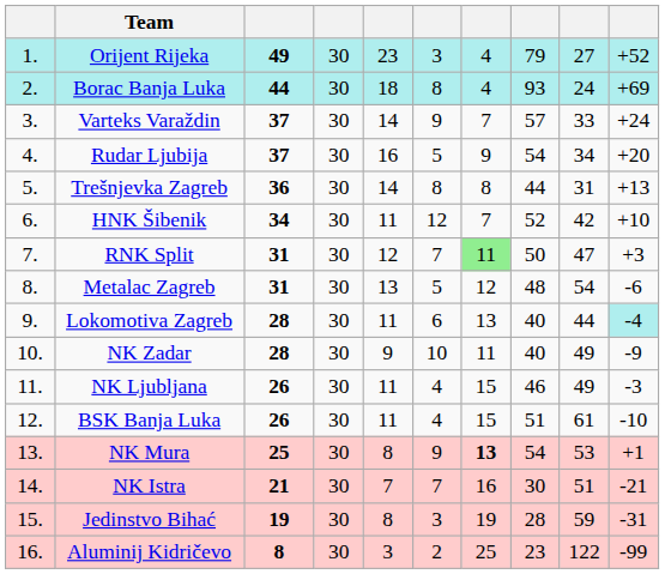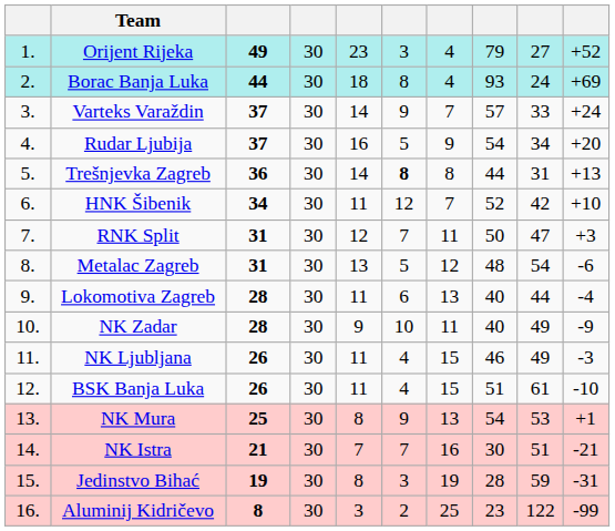Trešnjevka Zagreb | column 6: normal -> bold
RNK Split | column 7: lightgreen background -> no background
Lokomotiva Zagreb | column 10: paleturquoise background -> no background
NK Mura | column 7: bold -> normal
